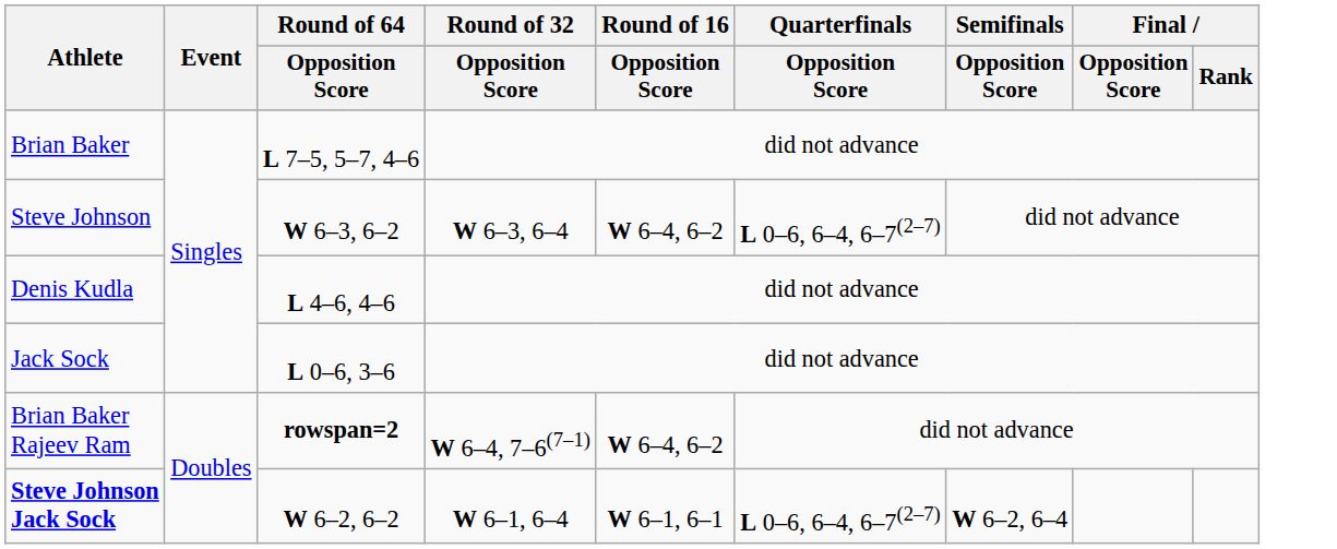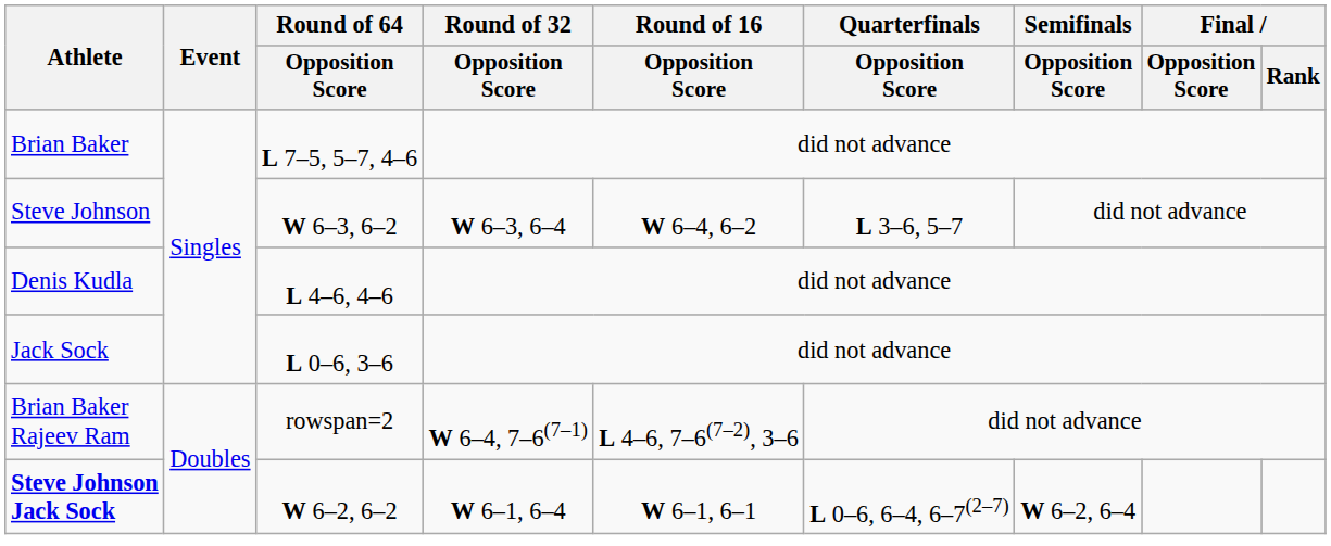Steve Johnson | Quarterfinals / Opposition Score: L 0–6, 6–4, 6–7(2–7) -> L 3–6, 5–7
Brian Baker Rajeev Ram | Round of 64 / Opposition Score: bold -> normal
Brian Baker Rajeev Ram | Round of 16 / Opposition Score: W 6–4, 6–2 -> L 4–6, 7–6(7–2), 3–6
